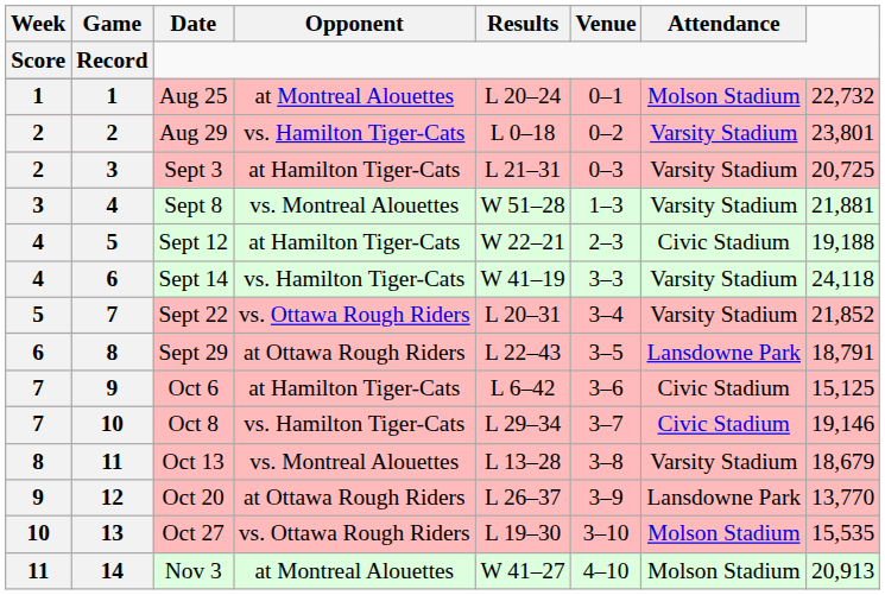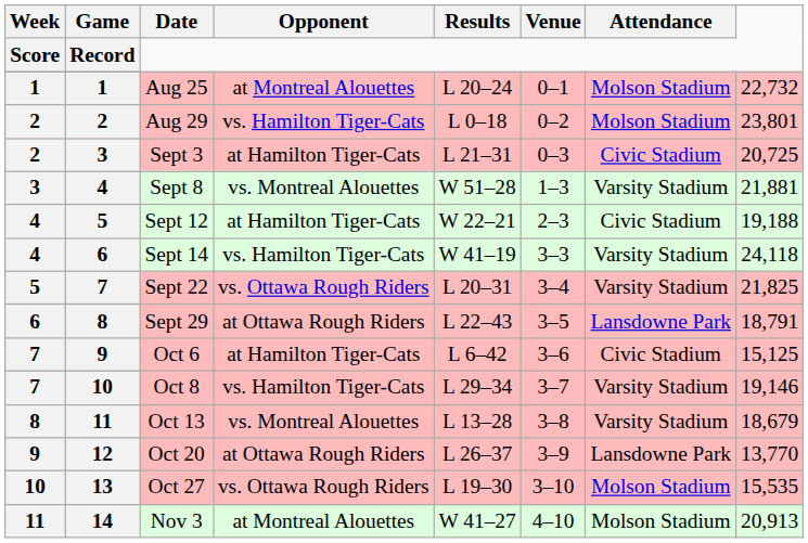Aug 29 | Attendance: Varsity Stadium -> Molson Stadium
Sept 3 | Attendance: Varsity Stadium -> Civic Stadium
Sept 22 | column 8: 21,852 -> 21,825
Oct 8 | Attendance: Civic Stadium -> Varsity Stadium
